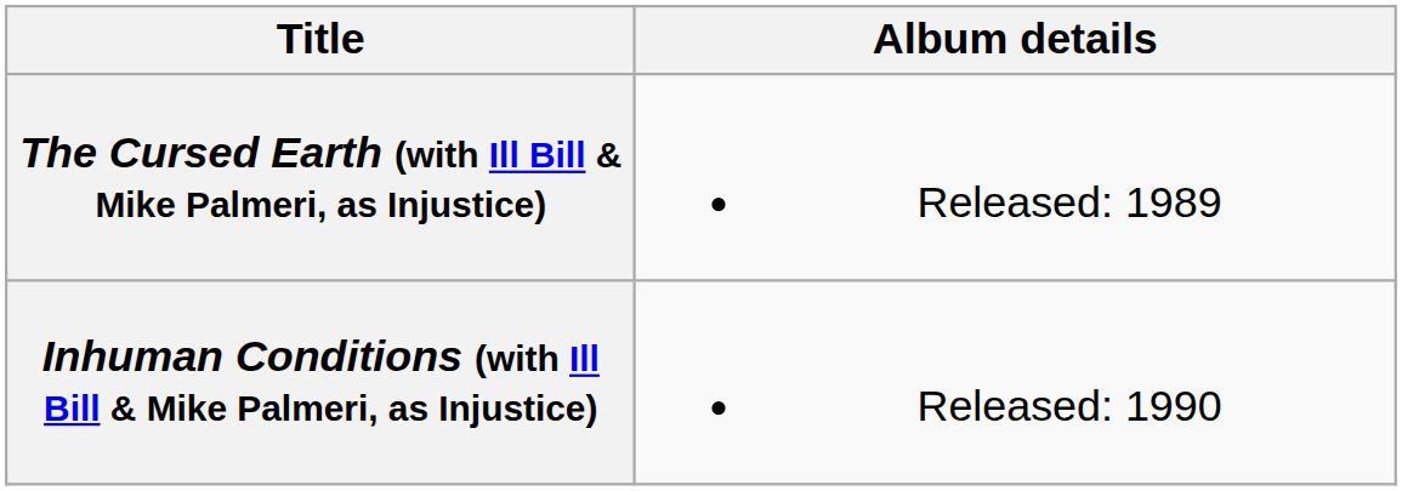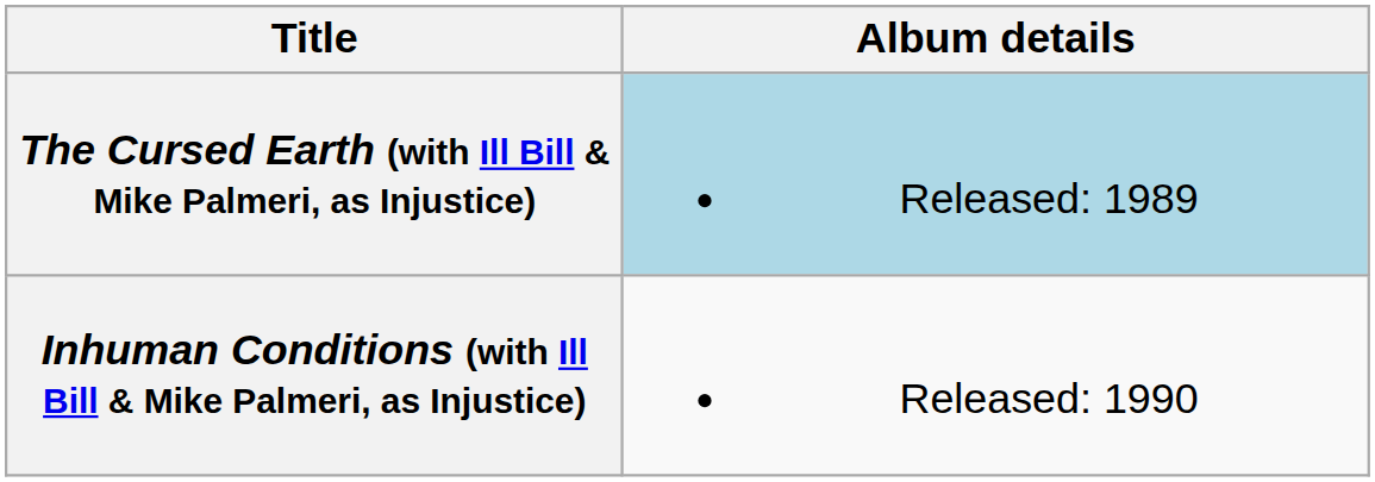row 2 | Album details: no background -> lightblue background
